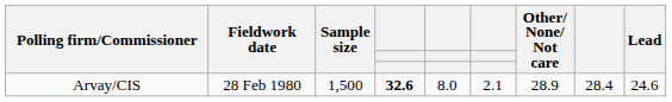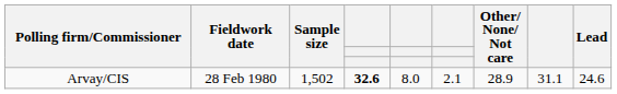Arvay/CIS | Sample size: 1,500 -> 1,502
Arvay/CIS | column 8: 28.4 -> 31.1
